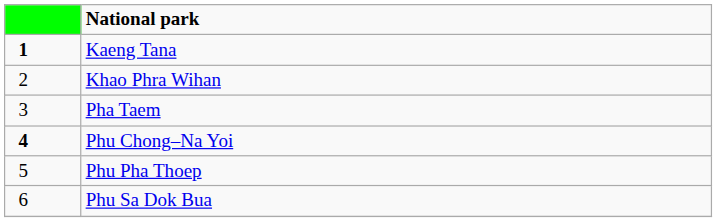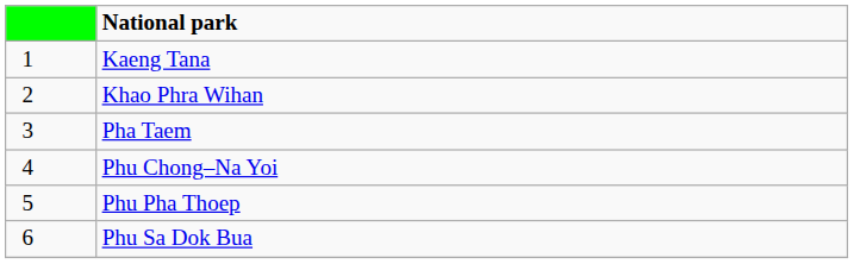Kaeng Tana | column 1: bold -> normal
Phu Chong–Na Yoi | column 1: bold -> normal
